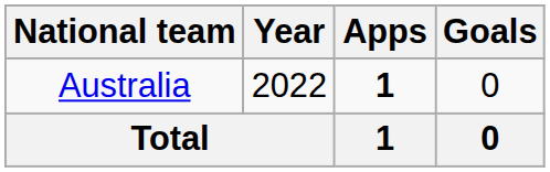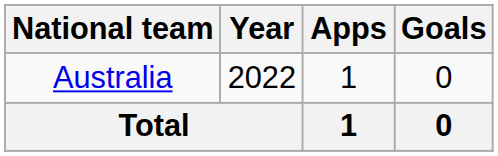Australia | Apps: bold -> normal
